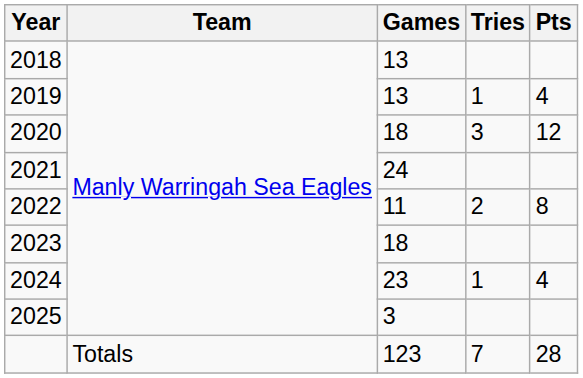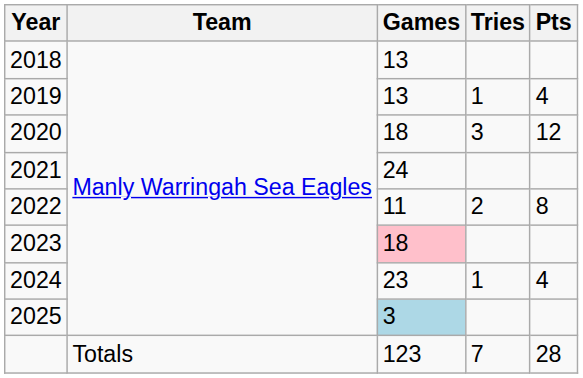2023 | Games: no background -> pink background
2025 | Games: no background -> lightblue background
